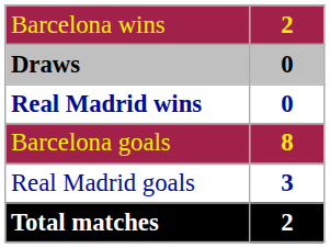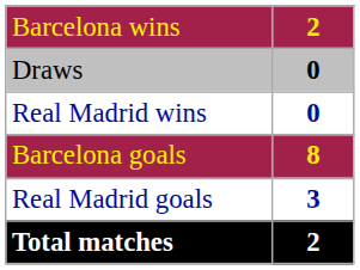Draws | column 1: bold -> normal
Real Madrid wins | column 1: bold -> normal
